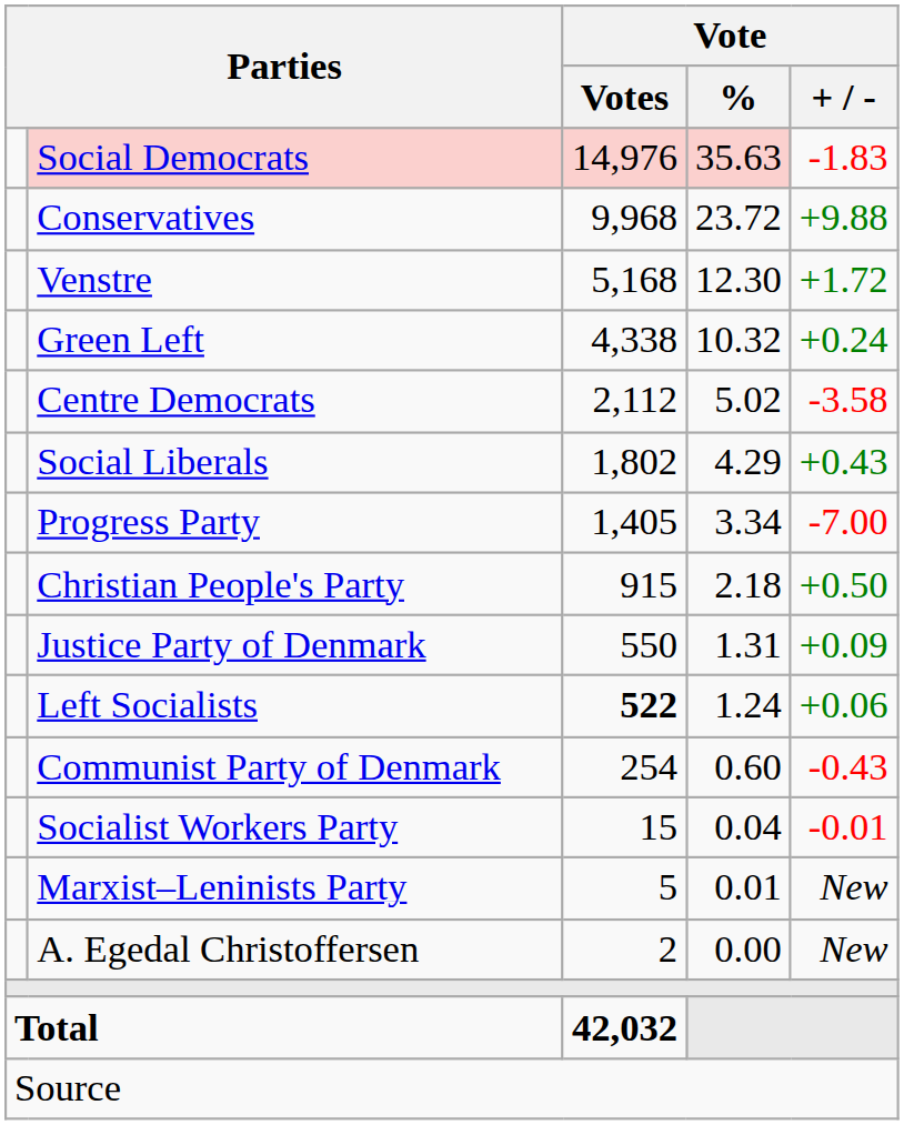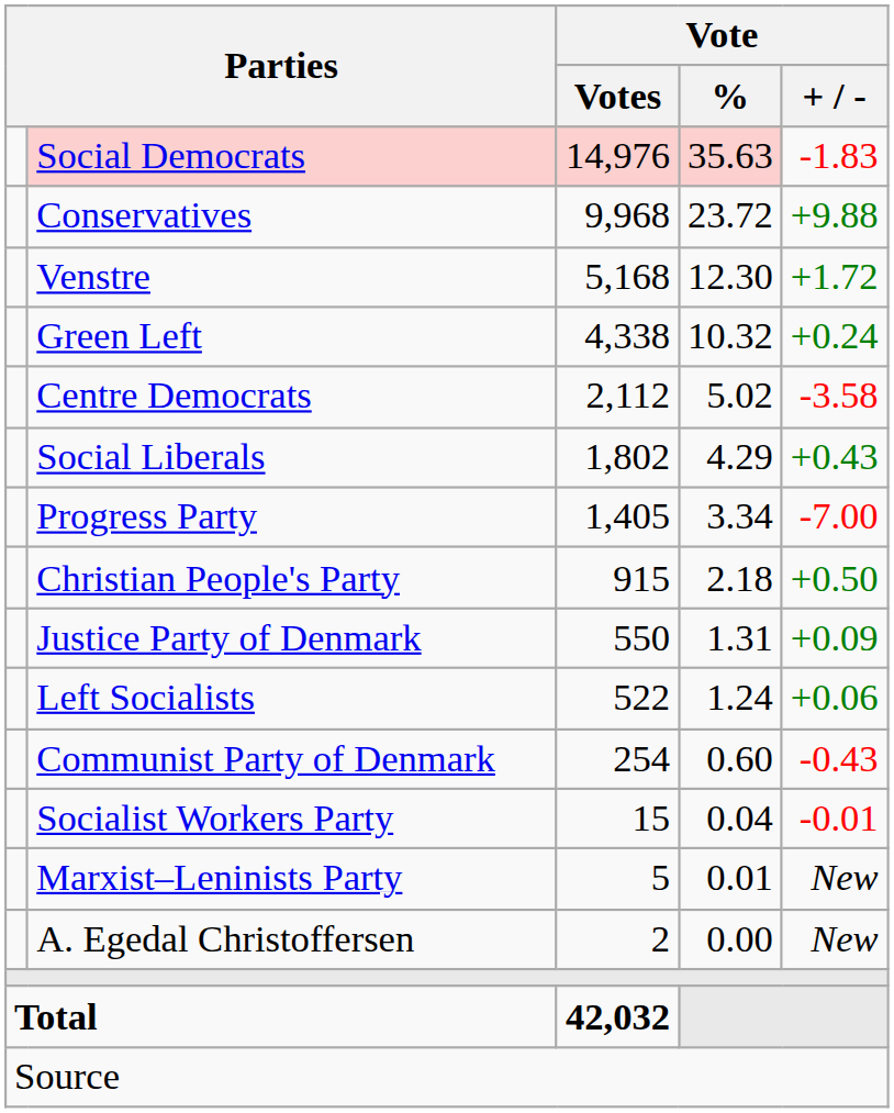Left Socialists | Vote / Votes: bold -> normal
